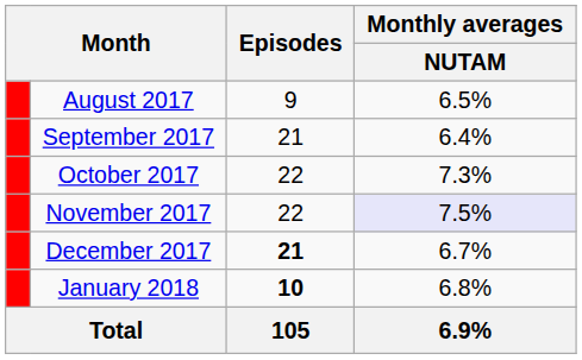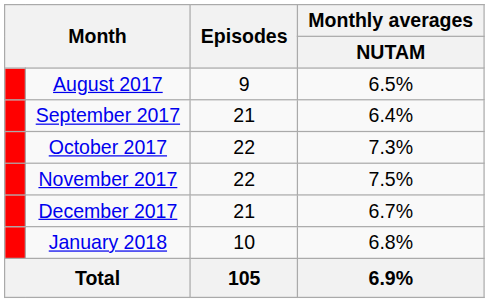November 2017 | Monthly averages / NUTAM: lavender background -> no background
December 2017 | Episodes: bold -> normal
January 2018 | Episodes: bold -> normal
